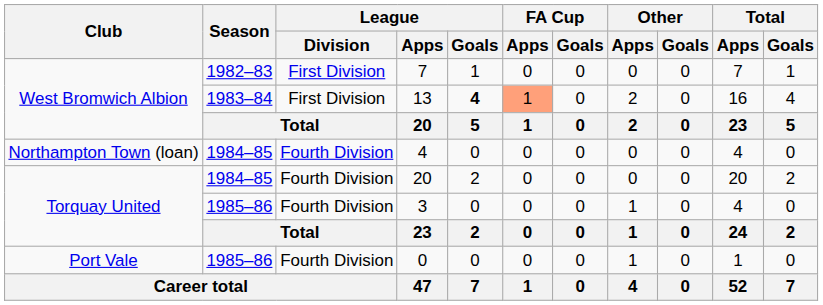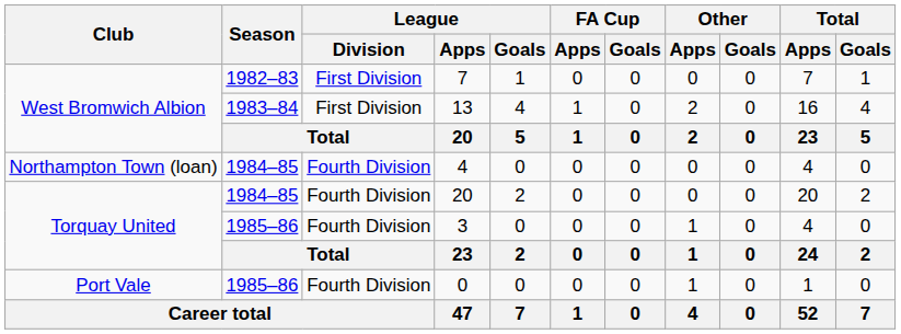13 | League / Goals: bold -> normal
13 | FA Cup / Apps: lightsalmon background -> no background
